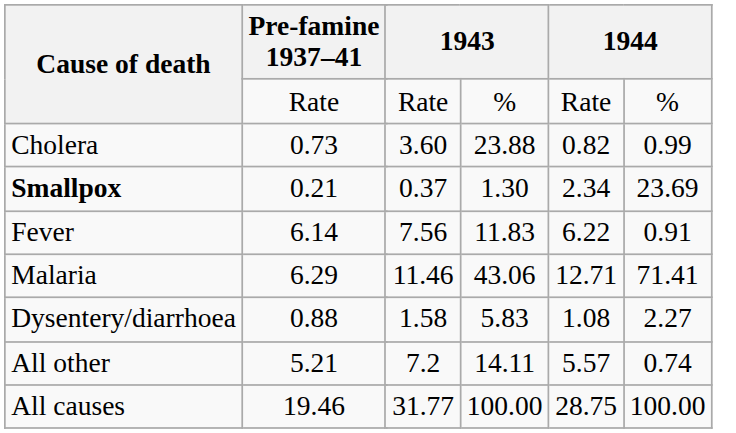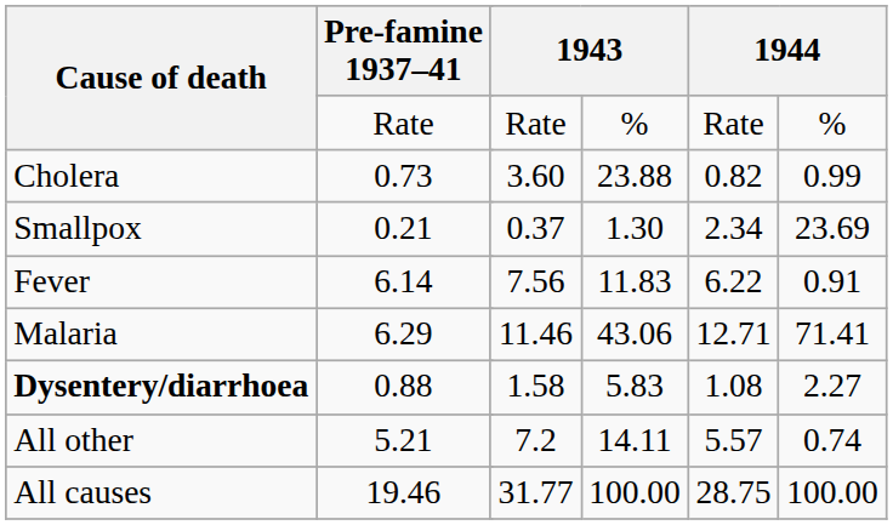Smallpox | Cause of death: bold -> normal
Dysentery/diarrhoea | Cause of death: normal -> bold
